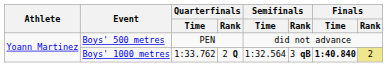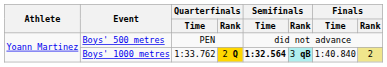Boys' 1000 metres | Quarterfinals / Rank: no background -> gold background
Boys' 1000 metres | Semifinals / Time: normal -> bold
Boys' 1000 metres | Semifinals / Rank: no background -> paleturquoise background
Boys' 1000 metres | Finals / Time: bold -> normal
